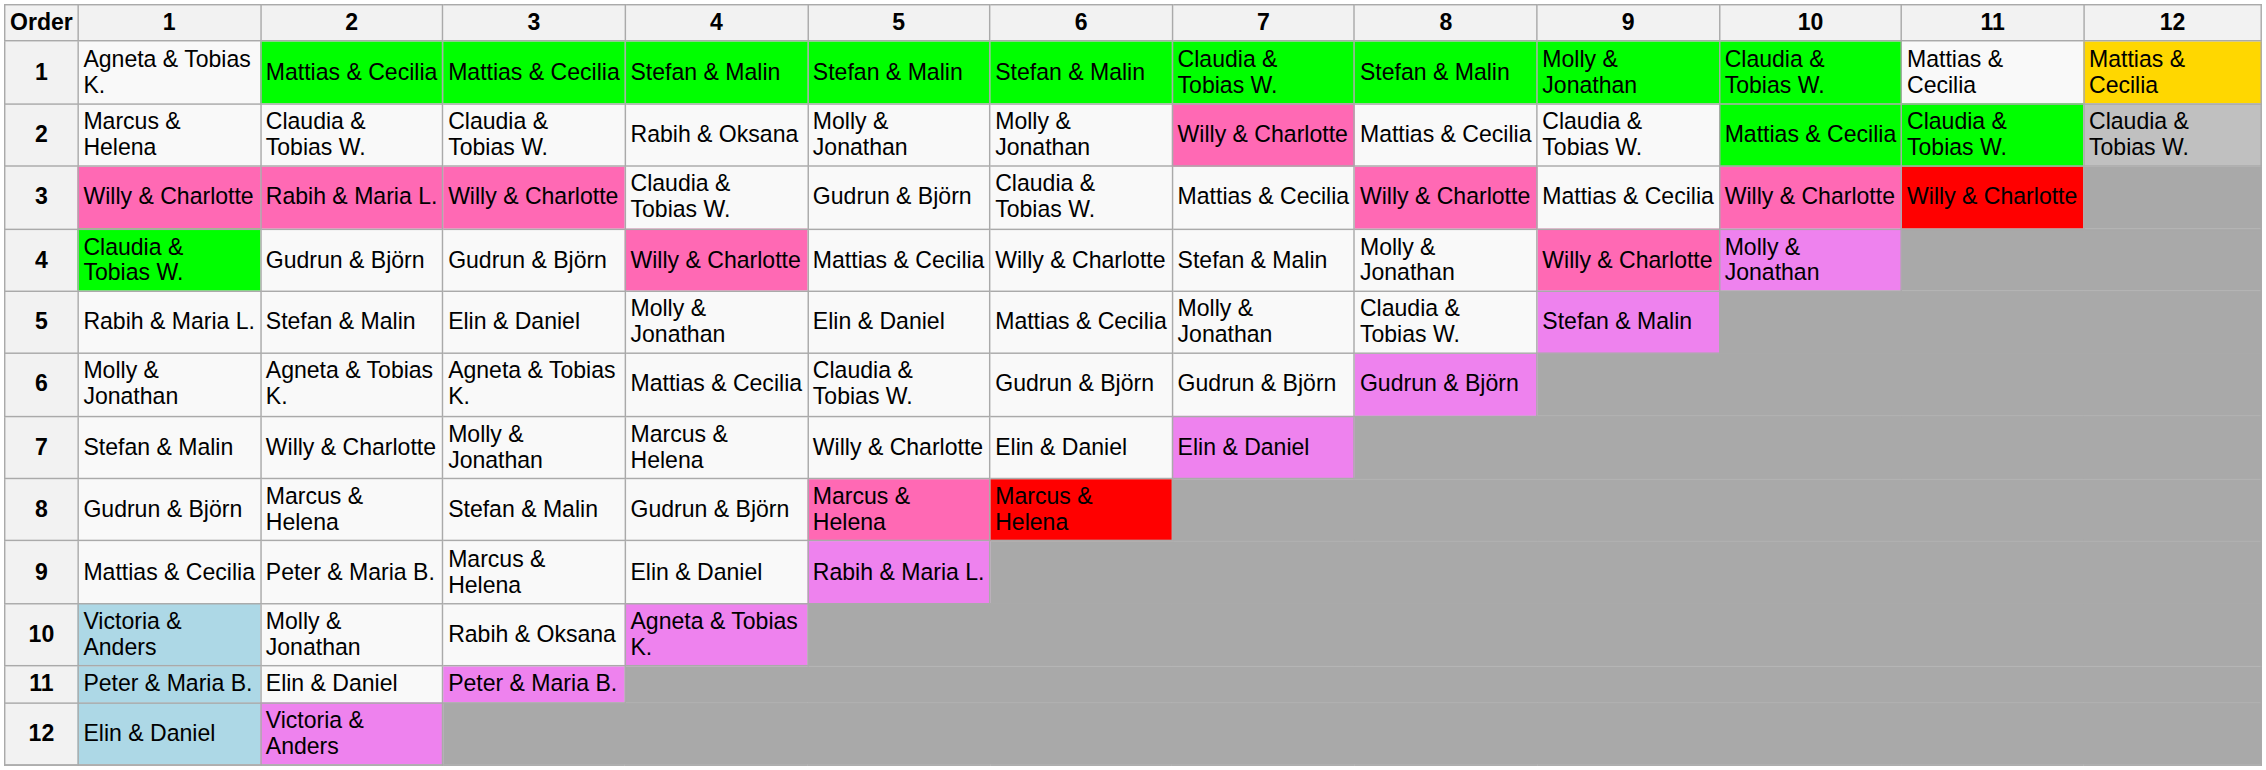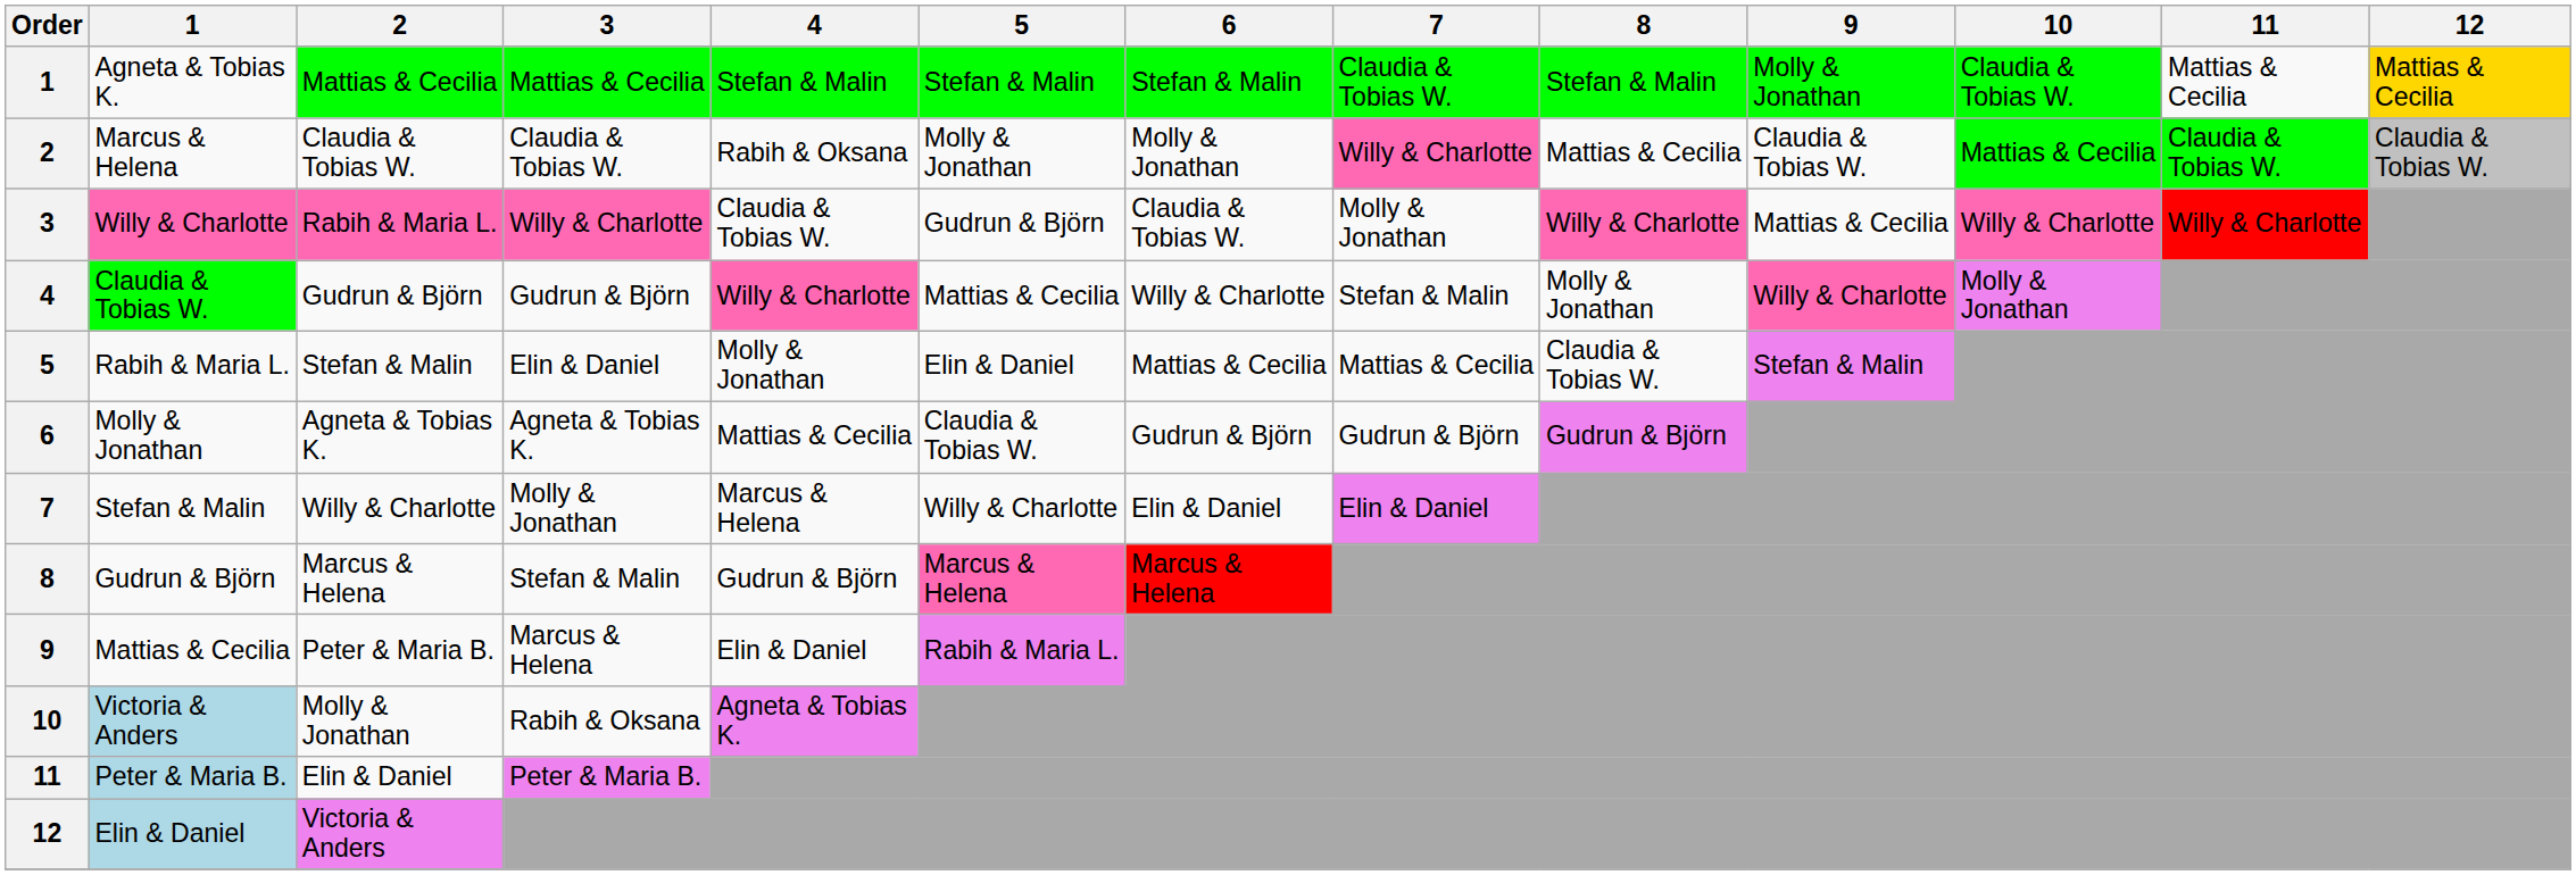row 4 | 7: Mattias & Cecilia -> Molly & Jonathan
row 6 | 7: Molly & Jonathan -> Mattias & Cecilia
